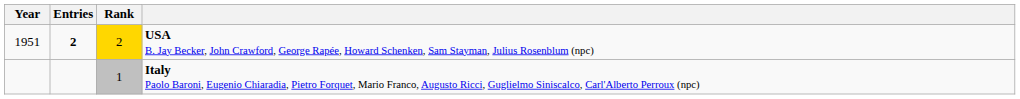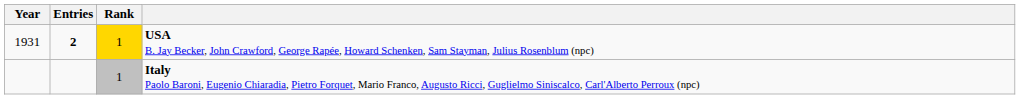row 2 | Year: 1951 -> 1931
row 2 | Rank: 2 -> 1
